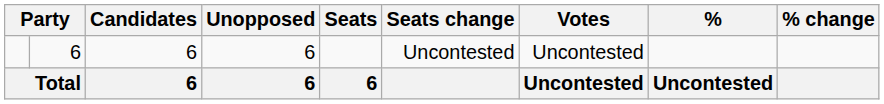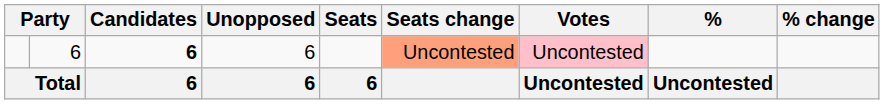row 2 | Candidates: normal -> bold
row 2 | Seats change: no background -> lightsalmon background
row 2 | Votes: no background -> pink background
